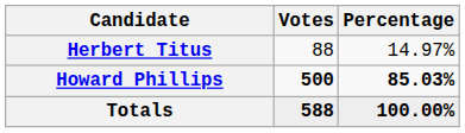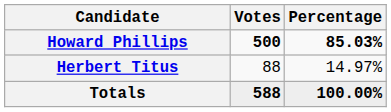rows swapped: Howard Phillips <-> Herbert Titus
